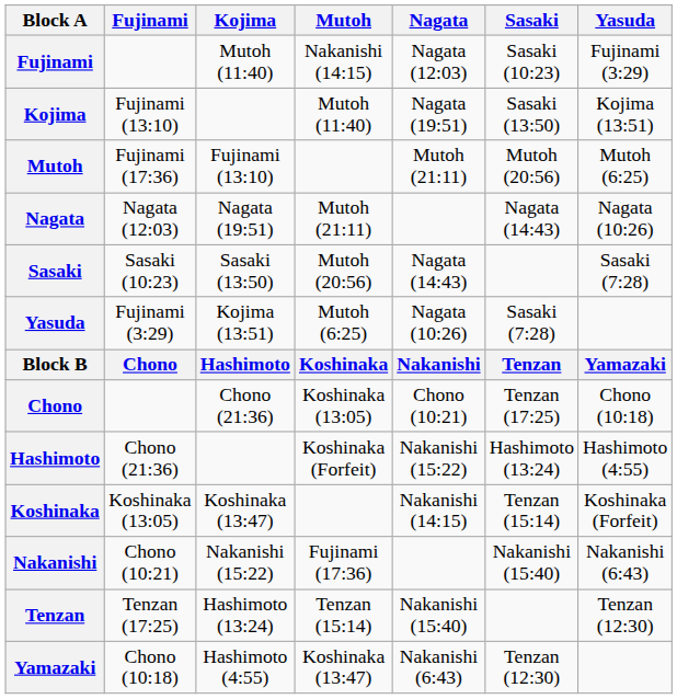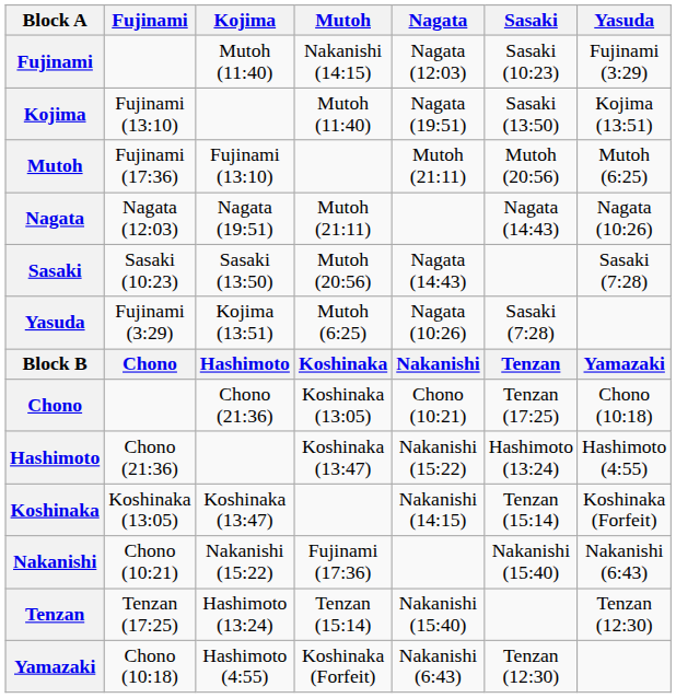row 10 | Mutoh: Koshinaka (Forfeit) -> Koshinaka (13:47)
row 14 | Mutoh: Koshinaka (13:47) -> Koshinaka (Forfeit)
